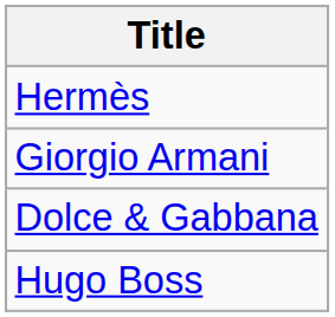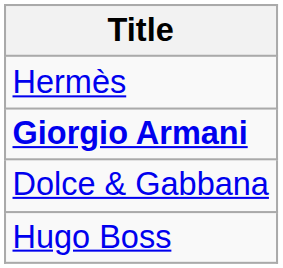row 3 | column 1: normal -> bold
